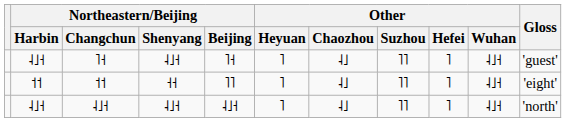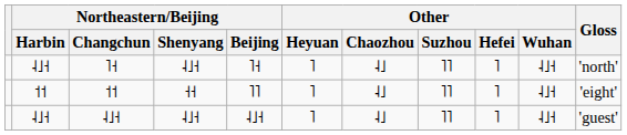row 3 | Gloss: 'guest' -> 'north'
row 5 | Gloss: 'north' -> 'guest'
